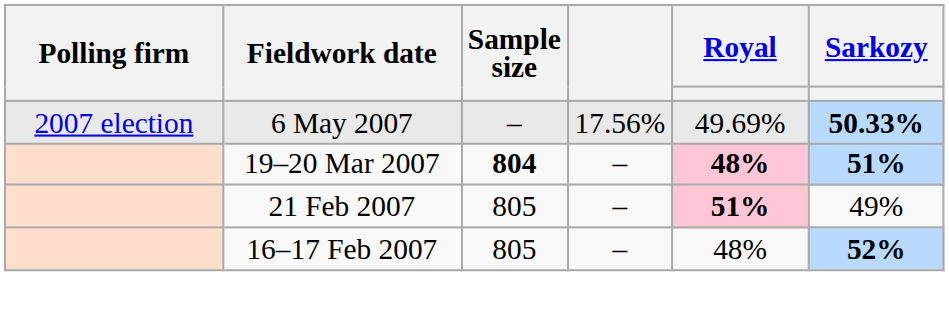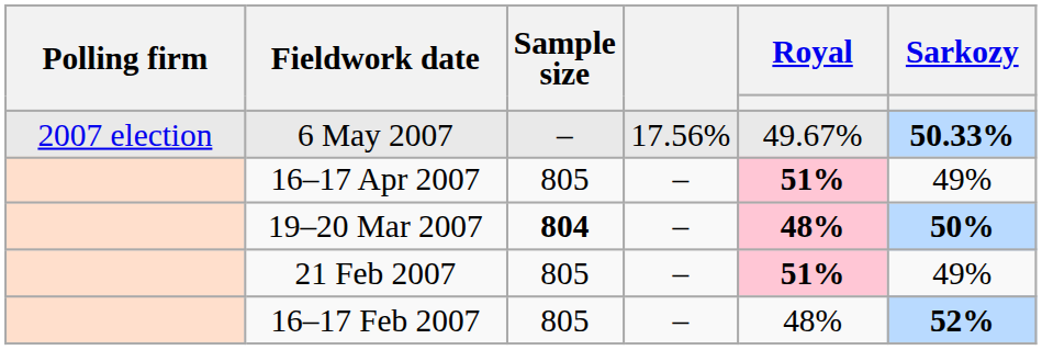6 May 2007 | Royal: 49.69% -> 49.67%
+ row: 16–17 Apr 2007 | 805 | – | 51% | 49%
19–20 Mar 2007 | Sarkozy: 51% -> 50%
